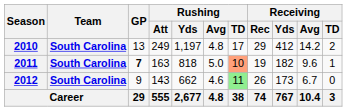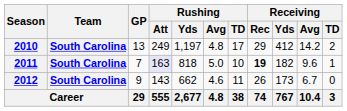2011 | GP: bold -> normal
2011 | Rushing / Att: no background -> lavender background
2011 | Rushing / TD: lightsalmon background -> no background
2011 | Receiving / Rec: normal -> bold
2012 | Rushing / TD: lightgreen background -> no background
